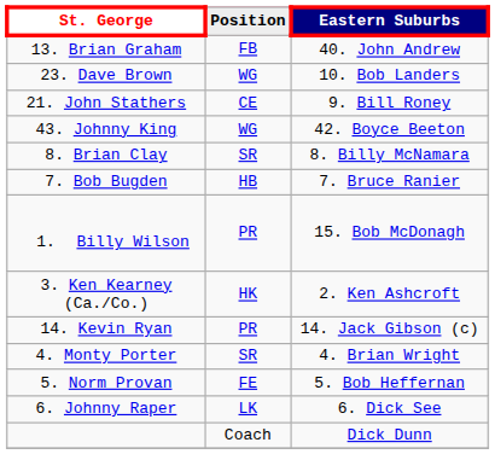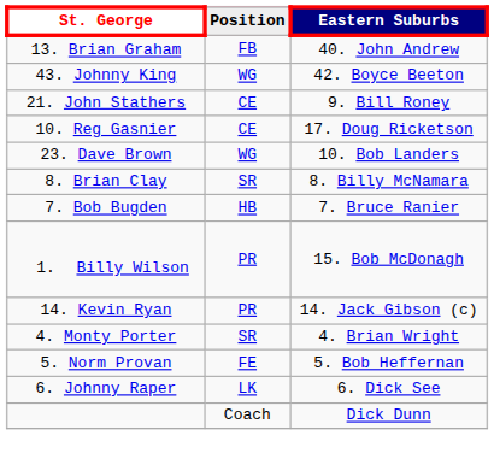rows swapped: 43. Johnny King <-> 23. Dave Brown
+ row: 10. Reg Gasnier | CE | 17. Doug Ricketson
- row: 3. Ken Kearney (Ca./Co.) | HK | 2. Ken Ashcroft
